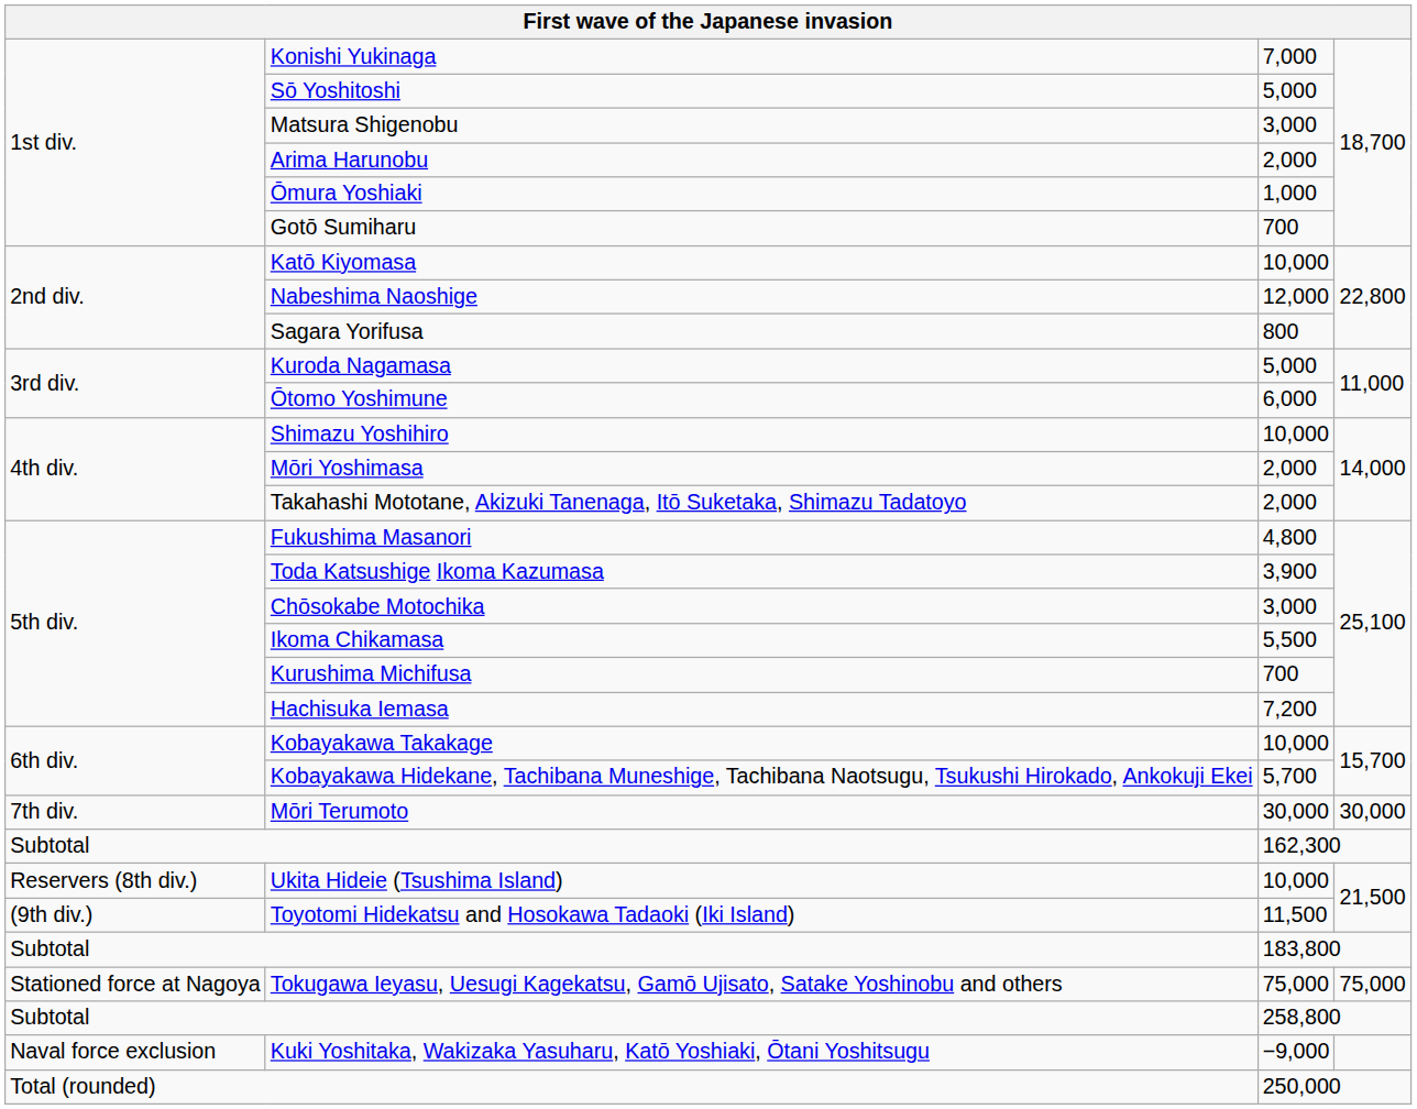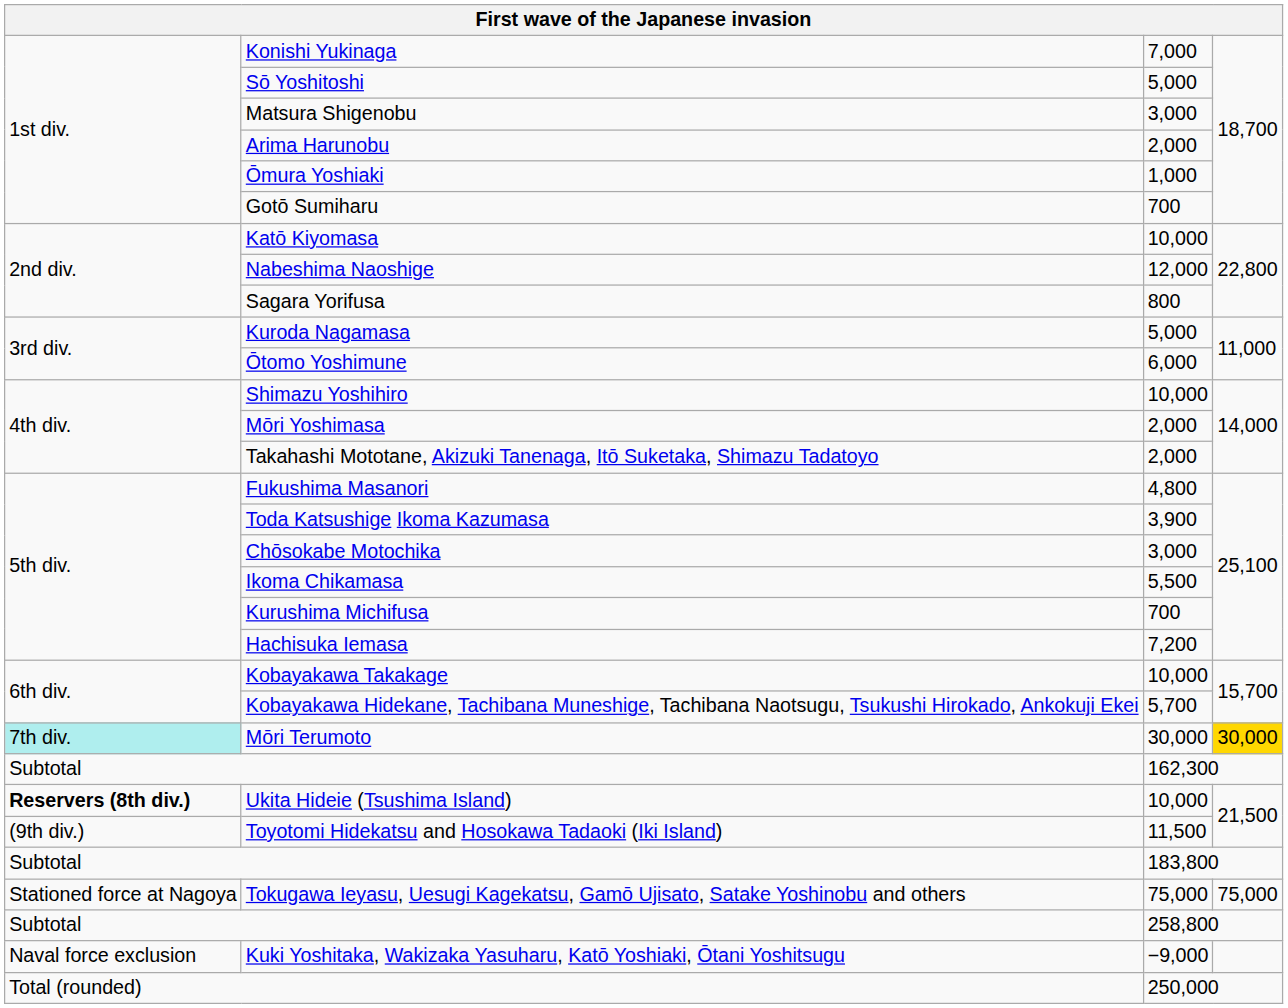Mōri Terumoto | column 1: no background -> paleturquoise background
Mōri Terumoto | column 4: no background -> gold background
Ukita Hideie (Tsushima Island) | column 1: normal -> bold
